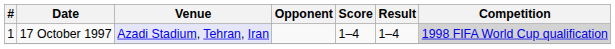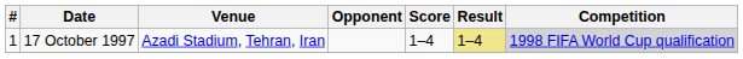17 October 1997 | Venue: lavender background -> no background
17 October 1997 | Result: no background -> khaki background
